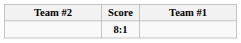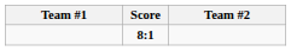columns swapped: Team #1 <-> Team #2
